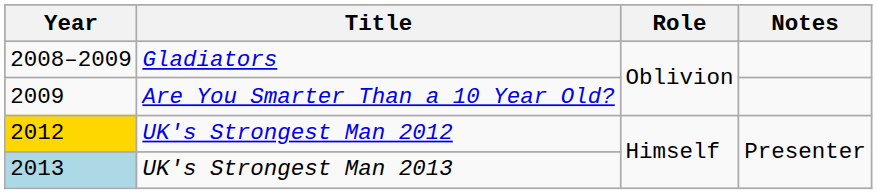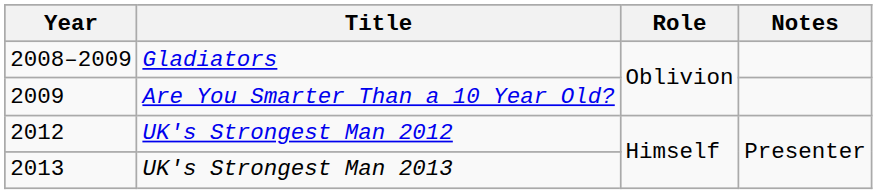UK's Strongest Man 2012 | Year: gold background -> no background
UK's Strongest Man 2013 | Year: lightblue background -> no background
